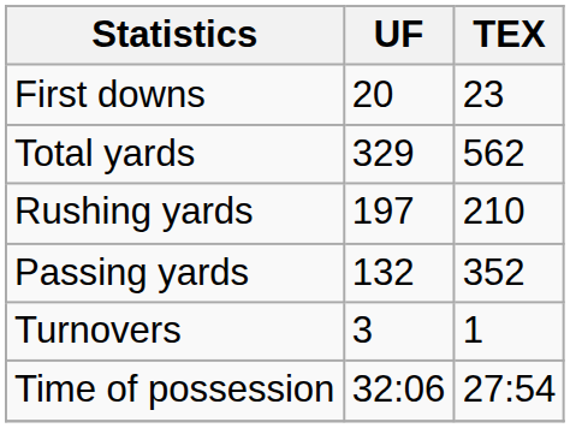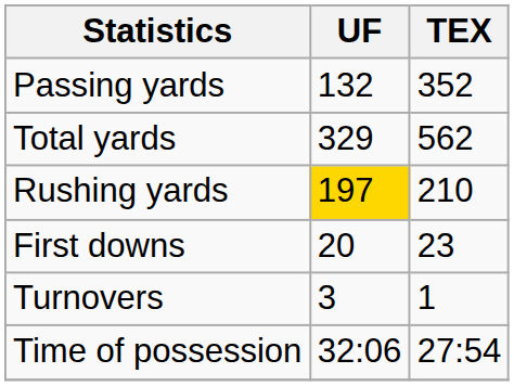rows swapped: First downs <-> Passing yards
Rushing yards | UF: no background -> gold background
